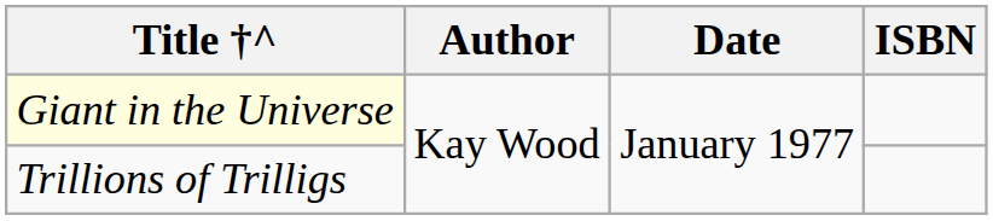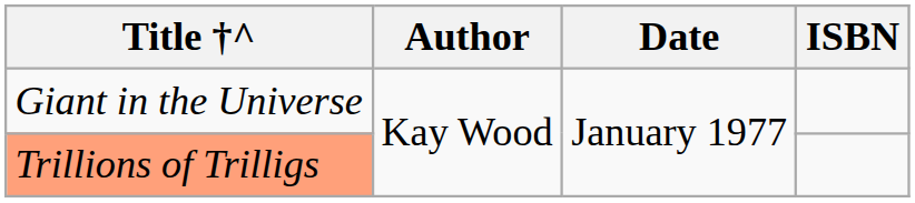Giant in the Universe | Title †^: lightyellow background -> no background
Trillions of Trilligs | Title †^: no background -> lightsalmon background
